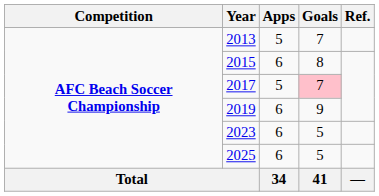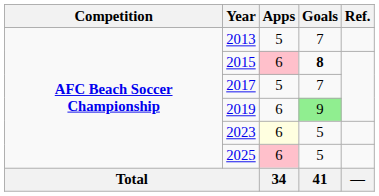2015 | Apps: no background -> pink background
2015 | Goals: normal -> bold
2017 | Goals: pink background -> no background
2019 | Goals: no background -> lightgreen background
2023 | Apps: no background -> lightyellow background
2025 | Apps: no background -> pink background
